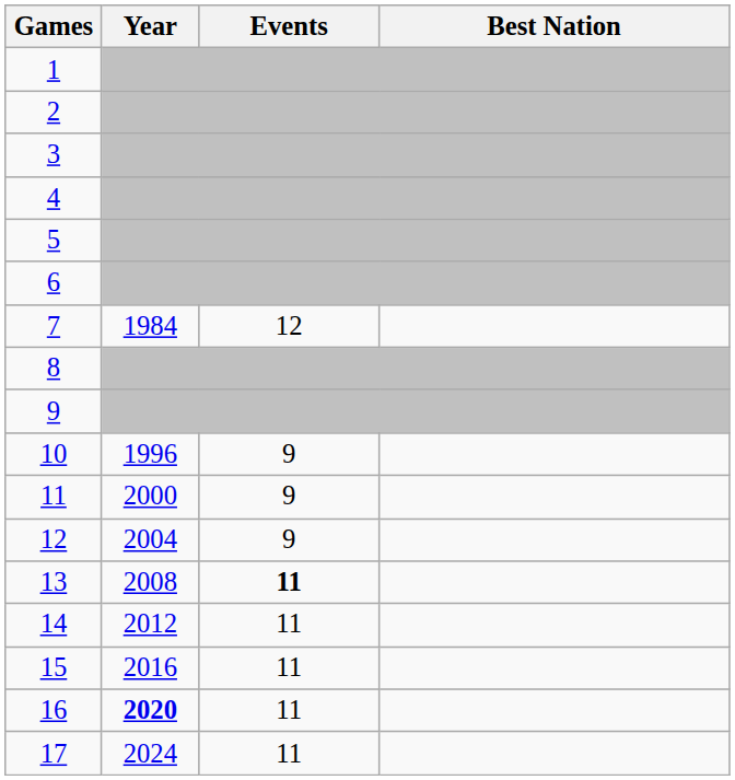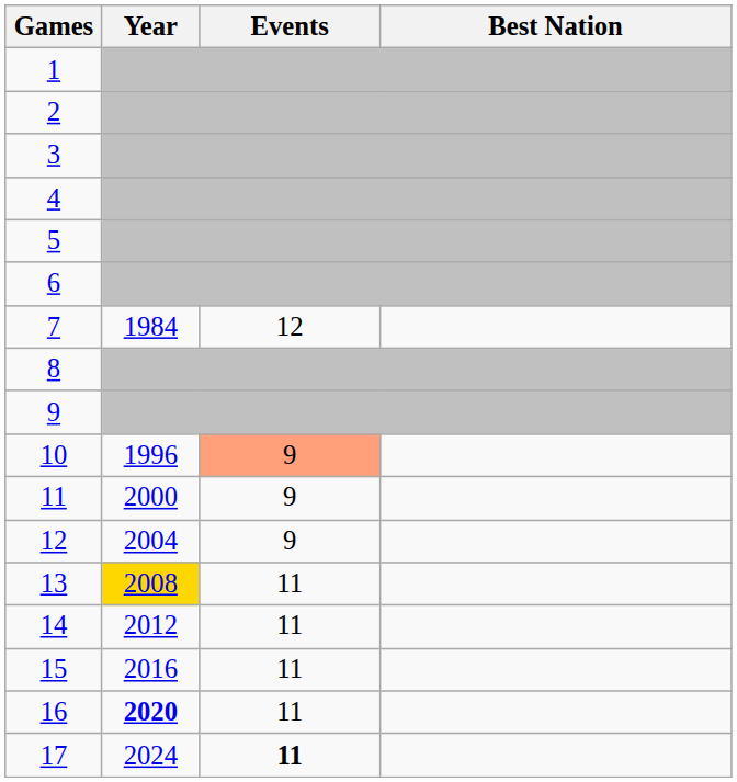10 | Events: no background -> lightsalmon background
13 | Year: no background -> gold background
13 | Events: bold -> normal
17 | Events: normal -> bold
